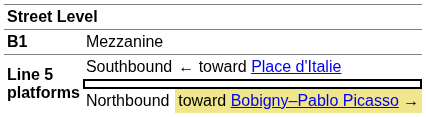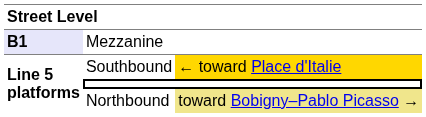Mezzanine | column 1: no background -> lavender background
Southbound | column 3: no background -> gold background
